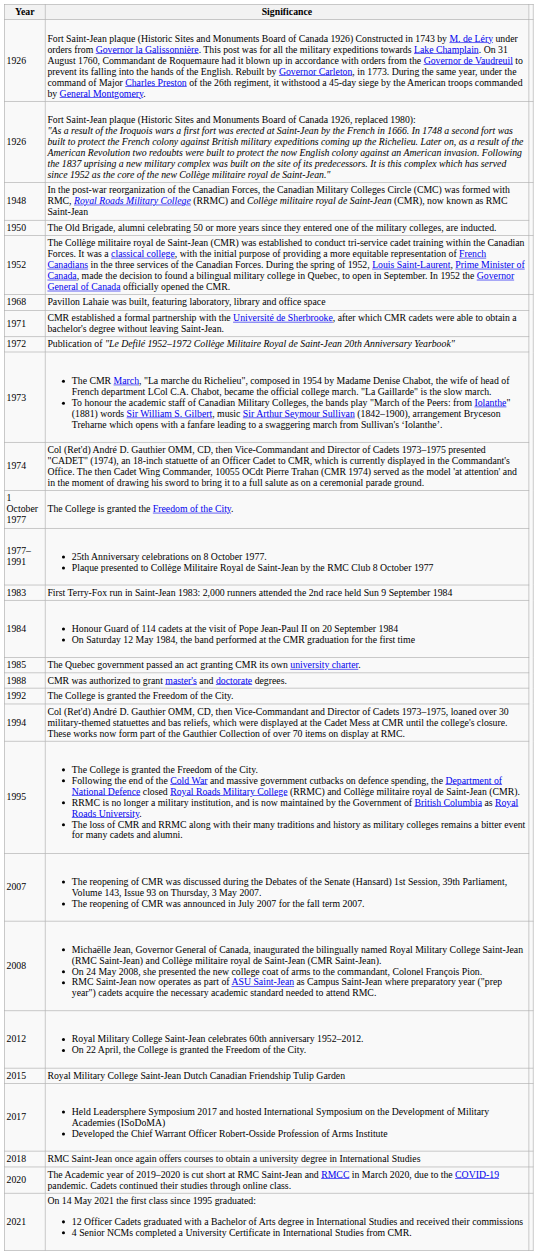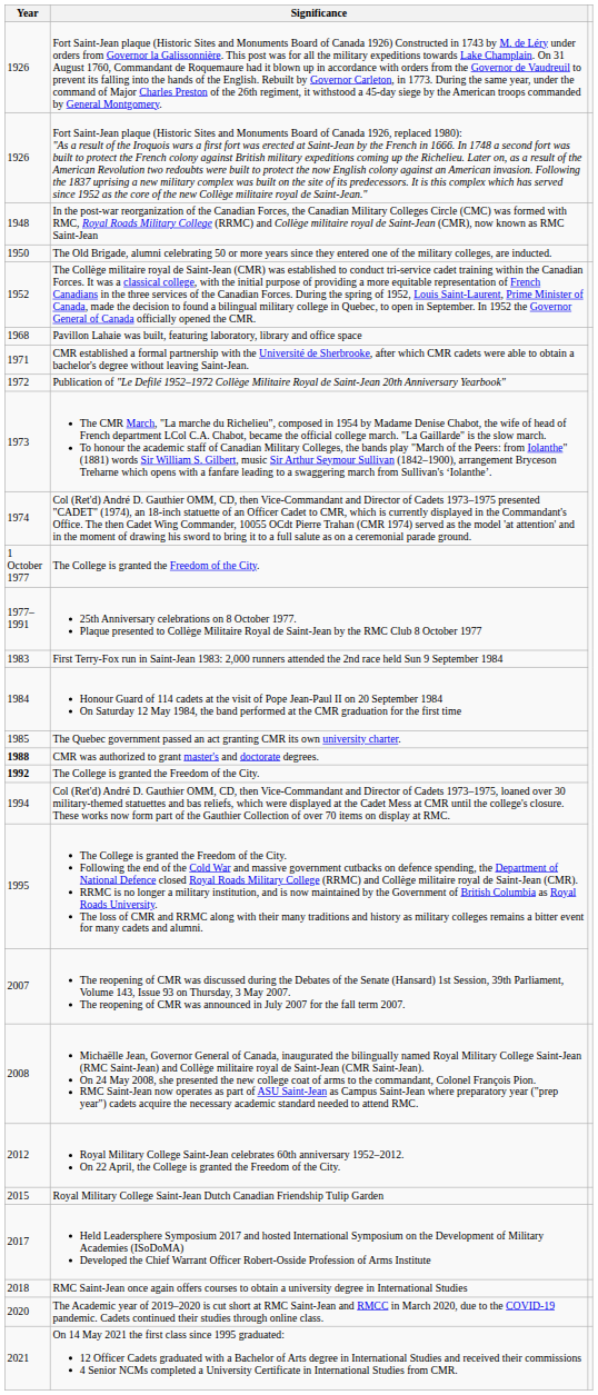CMR was authorized to grant master's and doctorate degrees. | Year: normal -> bold
1992 / The College is granted the Freedom of the City. | Year: normal -> bold
